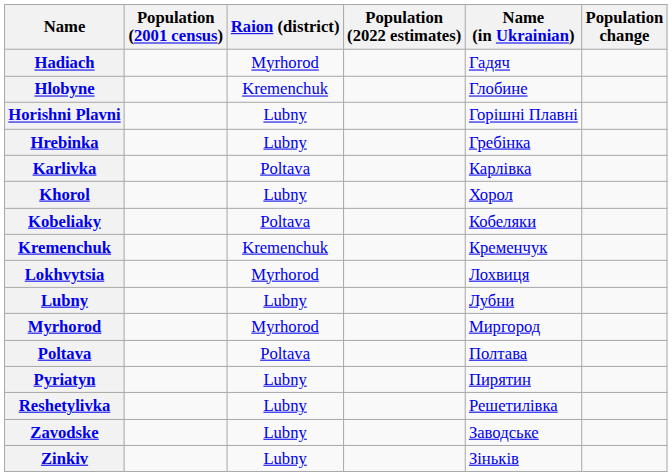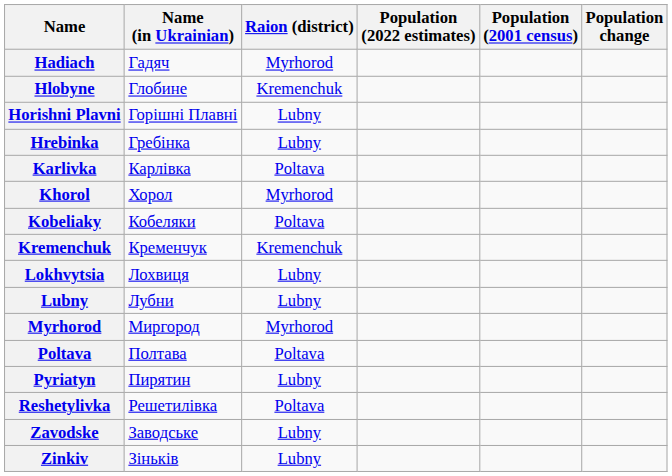columns swapped: Name (in Ukrainian) <-> Population (2001 census)
Khorol | Raion (district): Lubny -> Myrhorod
Lokhvytsia | Raion (district): Myrhorod -> Lubny
Reshetylivka | Raion (district): Lubny -> Poltava
